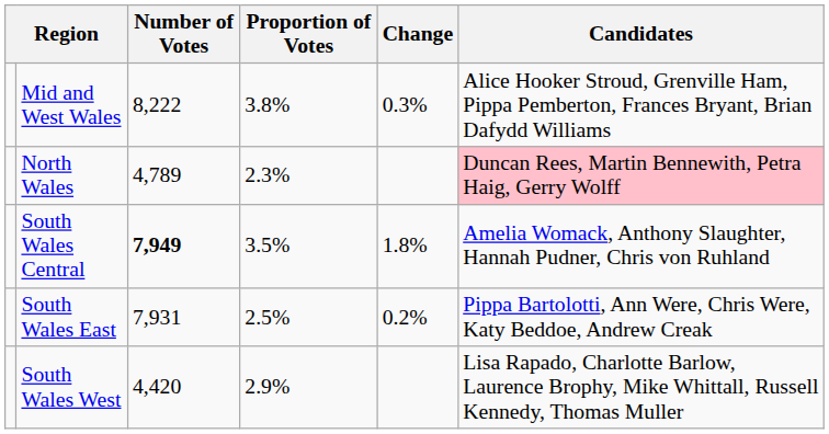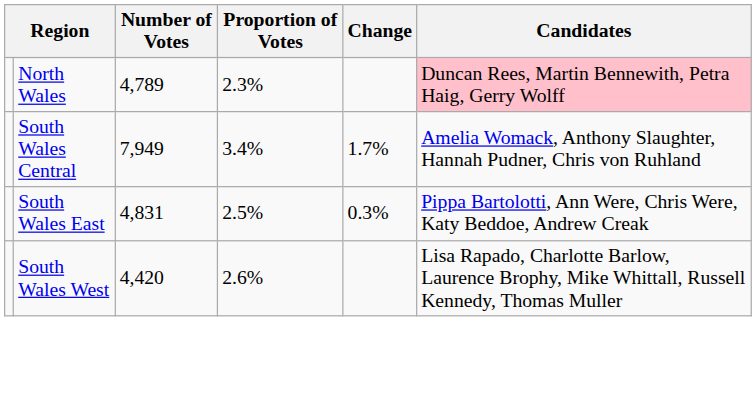- row: Mid and West Wales | 8,222 | 3.8% | 0.3% | Alice Hooker Stroud, Grenville Ham, Pippa Pemberton, Frances Bryant, Brian Dafydd Williams
South Wales Central | Number of Votes: bold -> normal
South Wales Central | Proportion of Votes: 3.5% -> 3.4%
South Wales Central | Change: 1.8% -> 1.7%
South Wales East | Number of Votes: 7,931 -> 4,831
South Wales East | Change: 0.2% -> 0.3%
South Wales West | Proportion of Votes: 2.9% -> 2.6%
